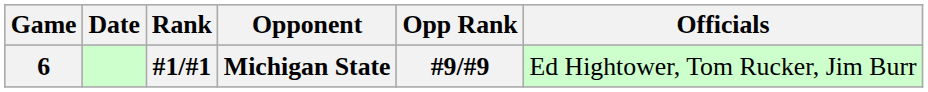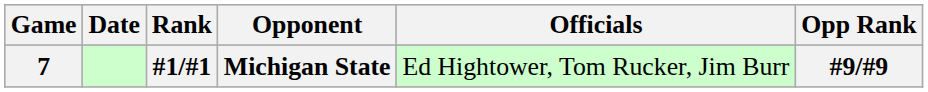columns swapped: Opp Rank <-> Officials
Michigan State | Game: 6 -> 7
